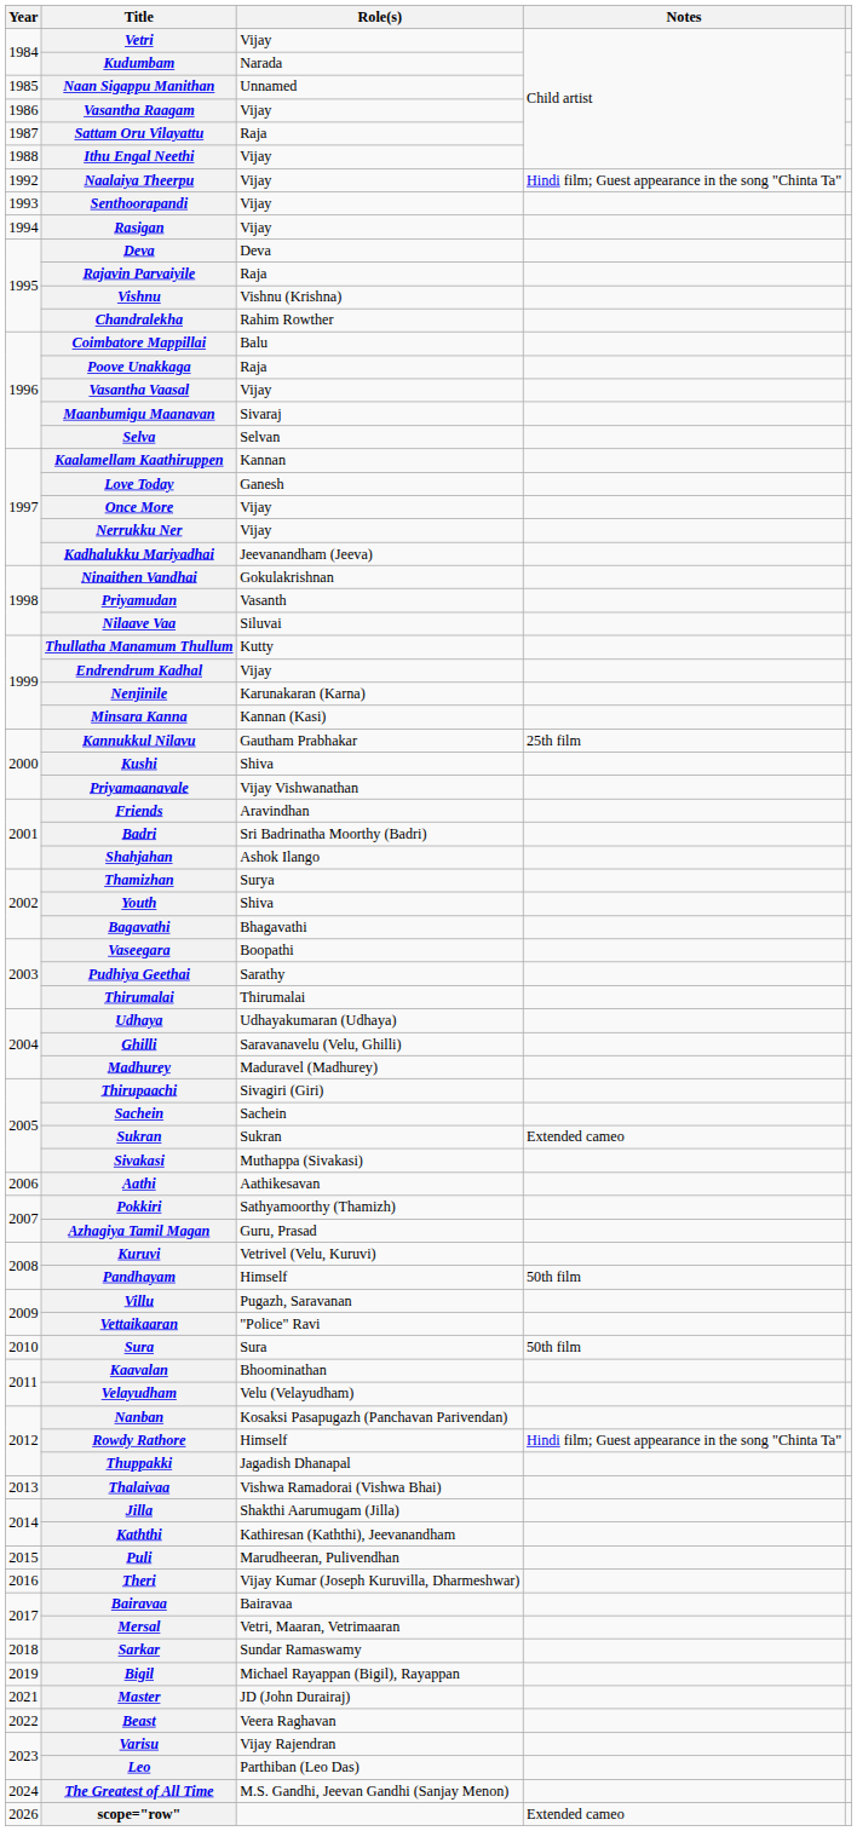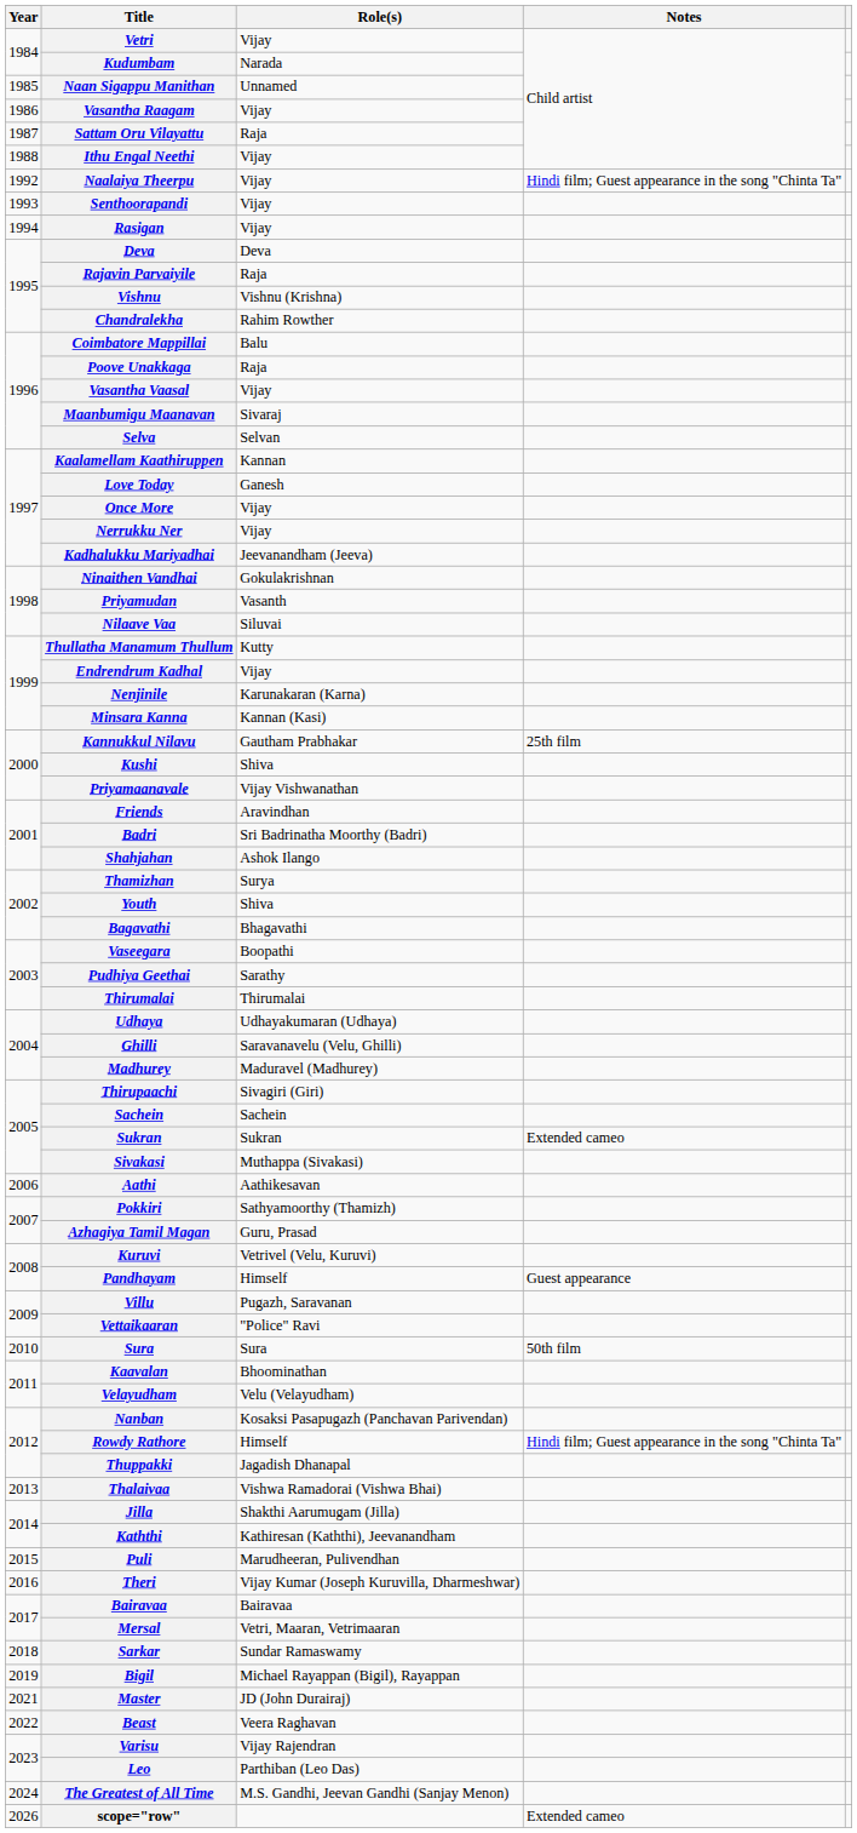Pandhayam | Notes: 50th film -> Guest appearance
